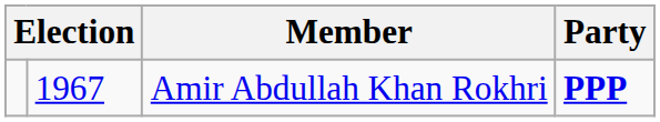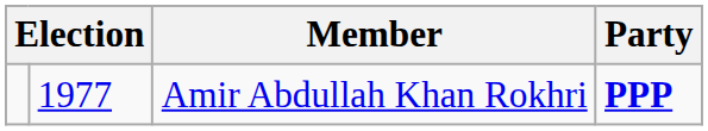Amir Abdullah Khan Rokhri | column 2: 1967 -> 1977
